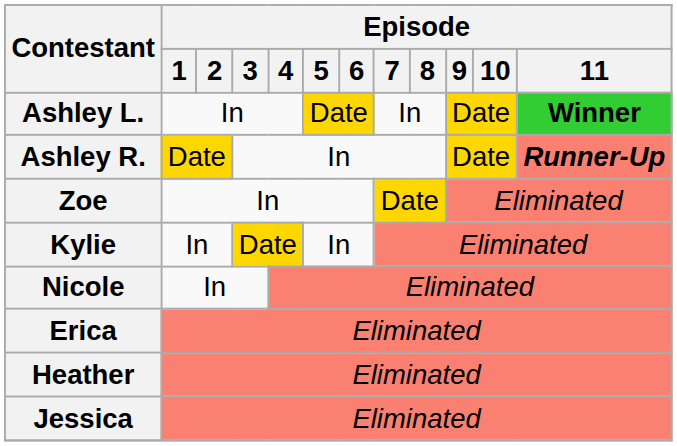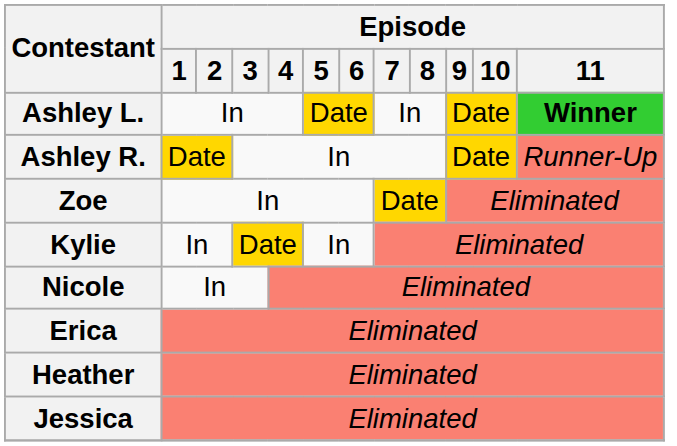Ashley R. | Episode / 11: bold -> normal
